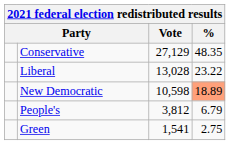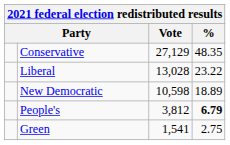New Democratic | %: lightsalmon background -> no background
People's | %: normal -> bold
